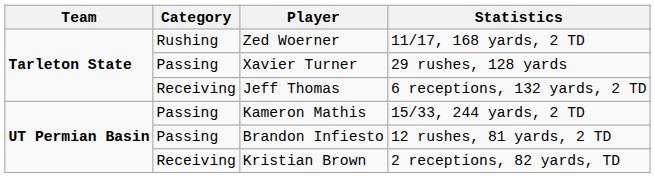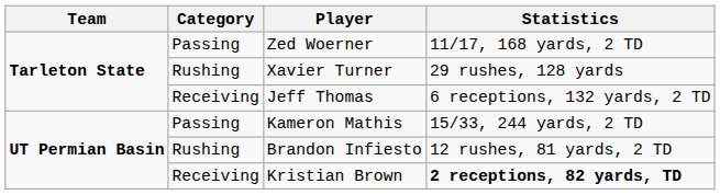Zed Woerner | Category: Rushing -> Passing
Xavier Turner | Category: Passing -> Rushing
Brandon Infiesto | Category: Passing -> Rushing
Kristian Brown | Statistics: normal -> bold
